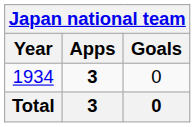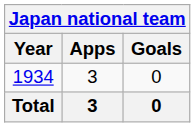1934 | Apps: bold -> normal
